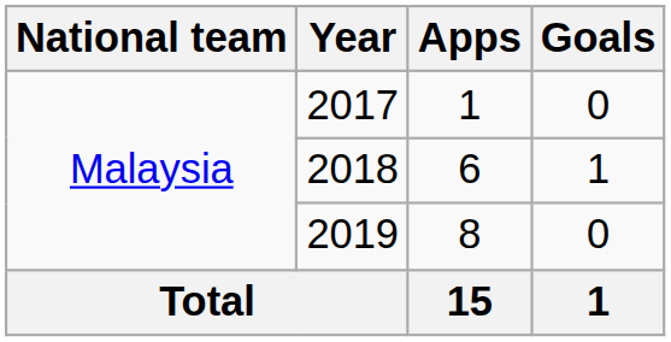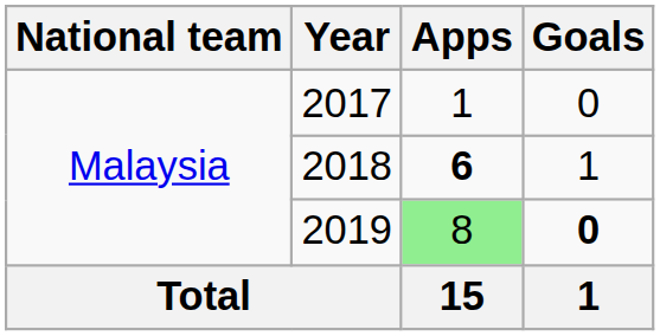2018 | Apps: normal -> bold
2019 | Apps: no background -> lightgreen background
2019 | Goals: normal -> bold
